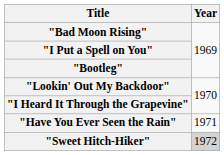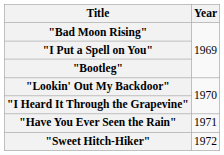"Sweet Hitch-Hiker" | Year: lightgrey background -> no background
